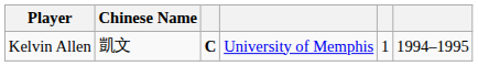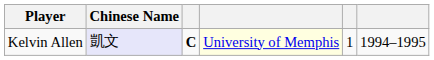Kelvin Allen | Chinese Name: no background -> lavender background
Kelvin Allen | column 4: no background -> lightyellow background
